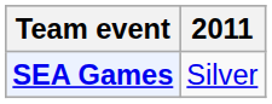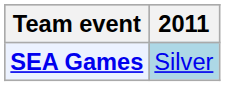SEA Games | 2011: no background -> lightblue background
